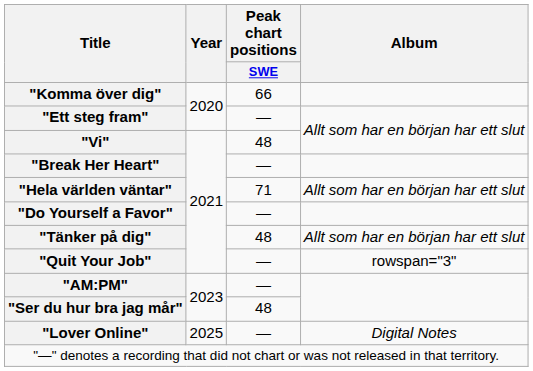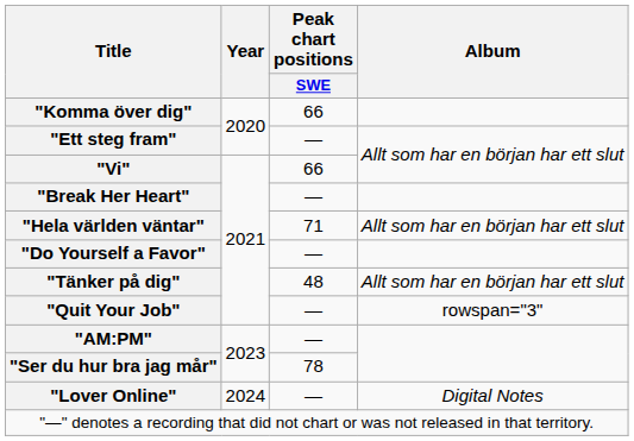"Vi" | Peak chart positions / SWE: 48 -> 66
"Ser du hur bra jag mår" | Peak chart positions / SWE: 48 -> 78
"Lover Online" | Year: 2025 -> 2024
